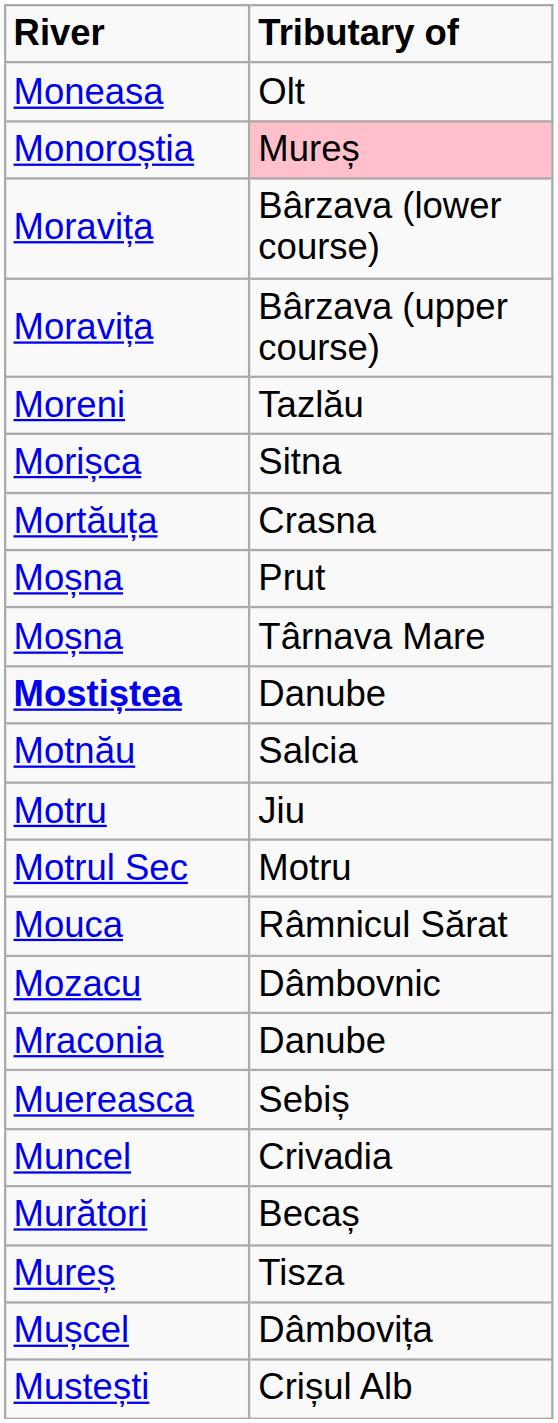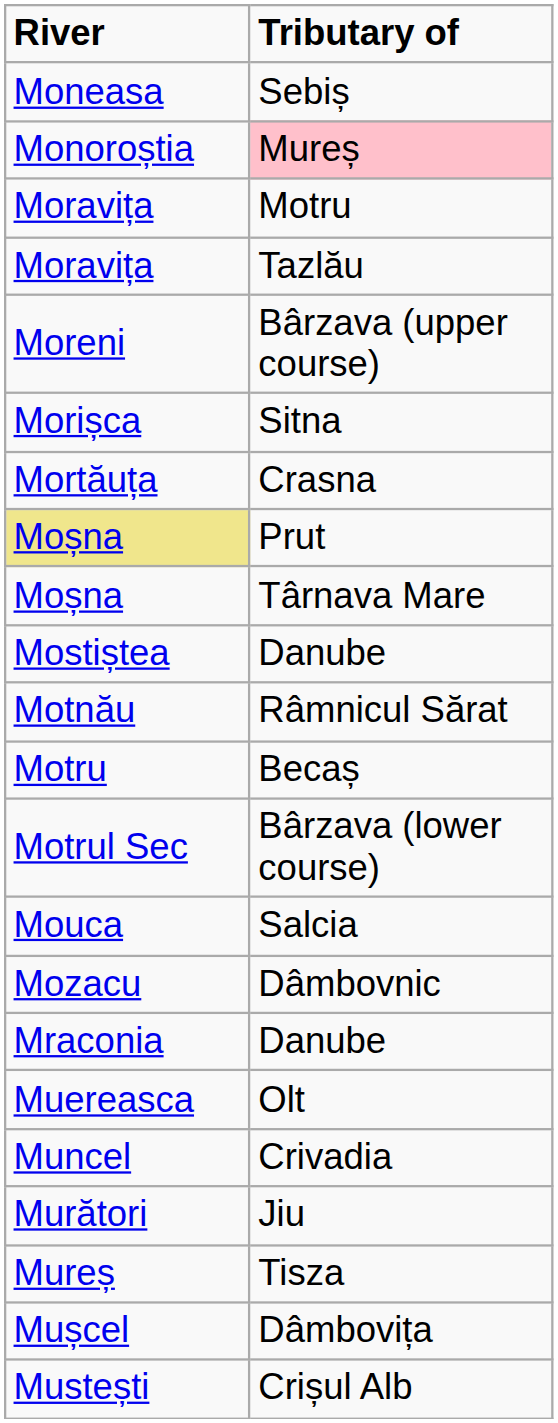row 2 | Tributary of: Olt -> Sebiș
row 4 | Tributary of: Bârzava (lower course) -> Motru
row 5 | Tributary of: Bârzava (upper course) -> Tazlău
row 6 | Tributary of: Tazlău -> Bârzava (upper course)
row 9 | River: no background -> khaki background
row 11 | River: bold -> normal
row 12 | Tributary of: Salcia -> Râmnicul Sărat
row 13 | Tributary of: Jiu -> Becaș
row 14 | Tributary of: Motru -> Bârzava (lower course)
row 15 | Tributary of: Râmnicul Sărat -> Salcia
row 18 | Tributary of: Sebiș -> Olt
row 20 | Tributary of: Becaș -> Jiu
